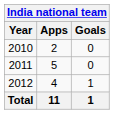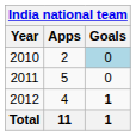2010 | Goals: no background -> lightblue background
2012 | Goals: normal -> bold
